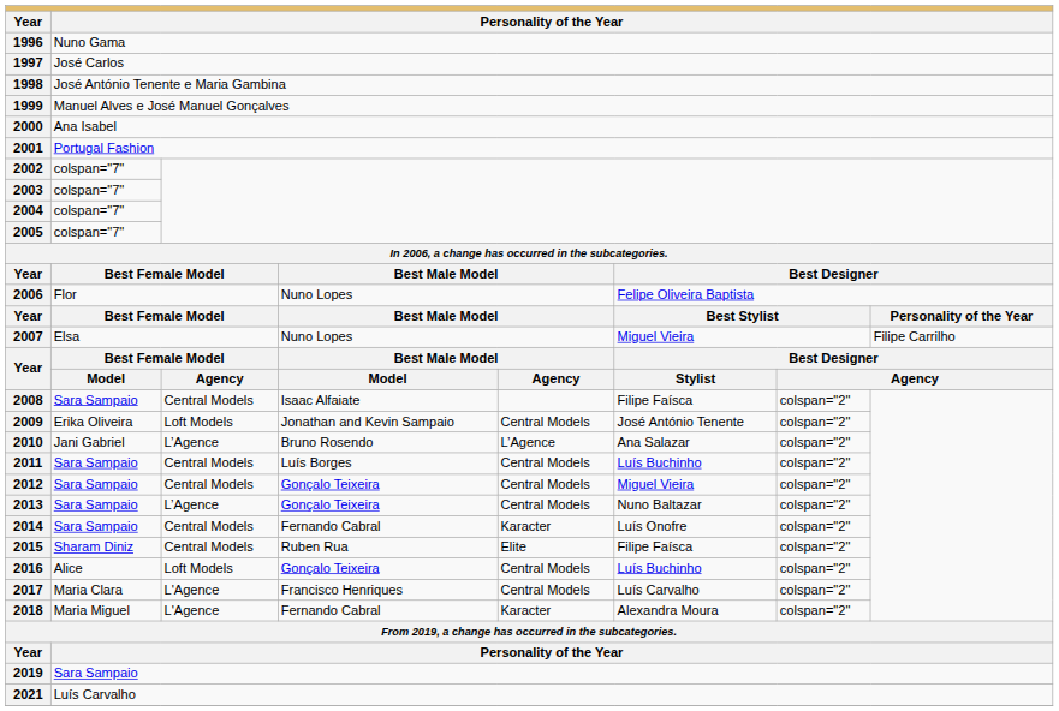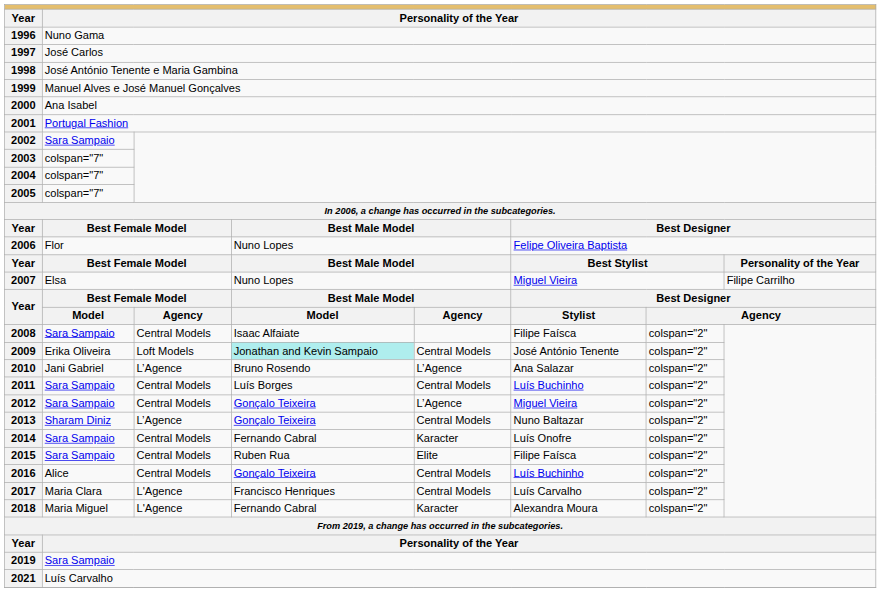2002 | column 2: colspan="7" -> Sara Sampaio
2009 | column 4: no background -> paleturquoise background
2012 | column 5: Central Models -> L’Agence
2013 | column 2: Sara Sampaio -> Sharam Diniz
2015 | column 2: Sharam Diniz -> Sara Sampaio
2016 | column 3: Loft Models -> Central Models
